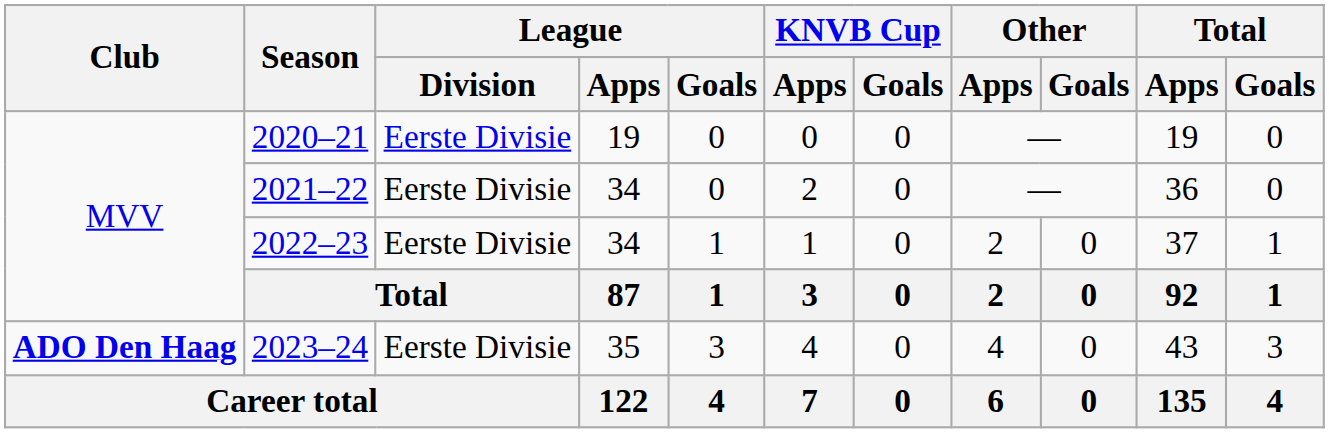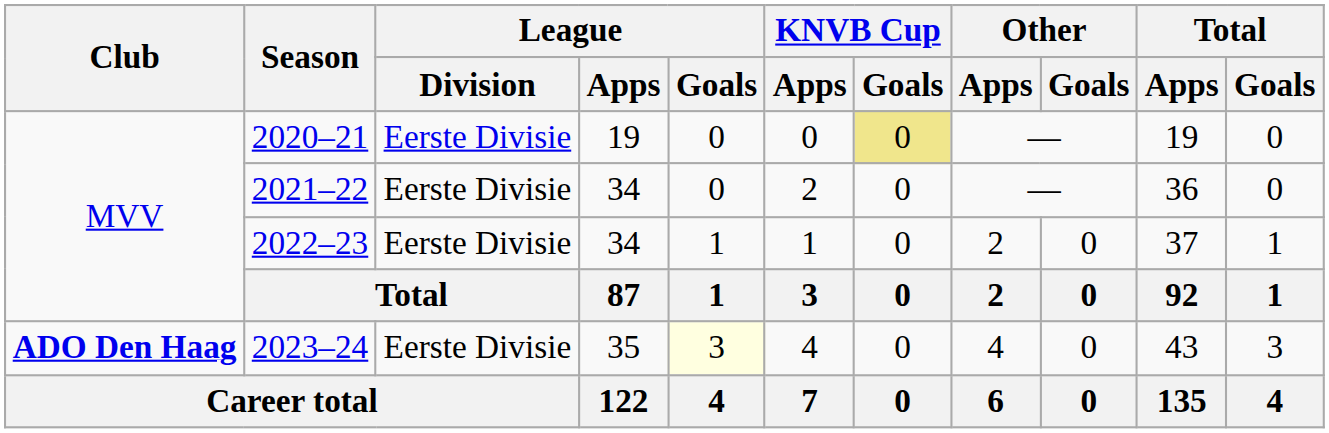2020–21 | KNVB Cup / Goals: no background -> khaki background
2023–24 | League / Goals: no background -> lightyellow background
